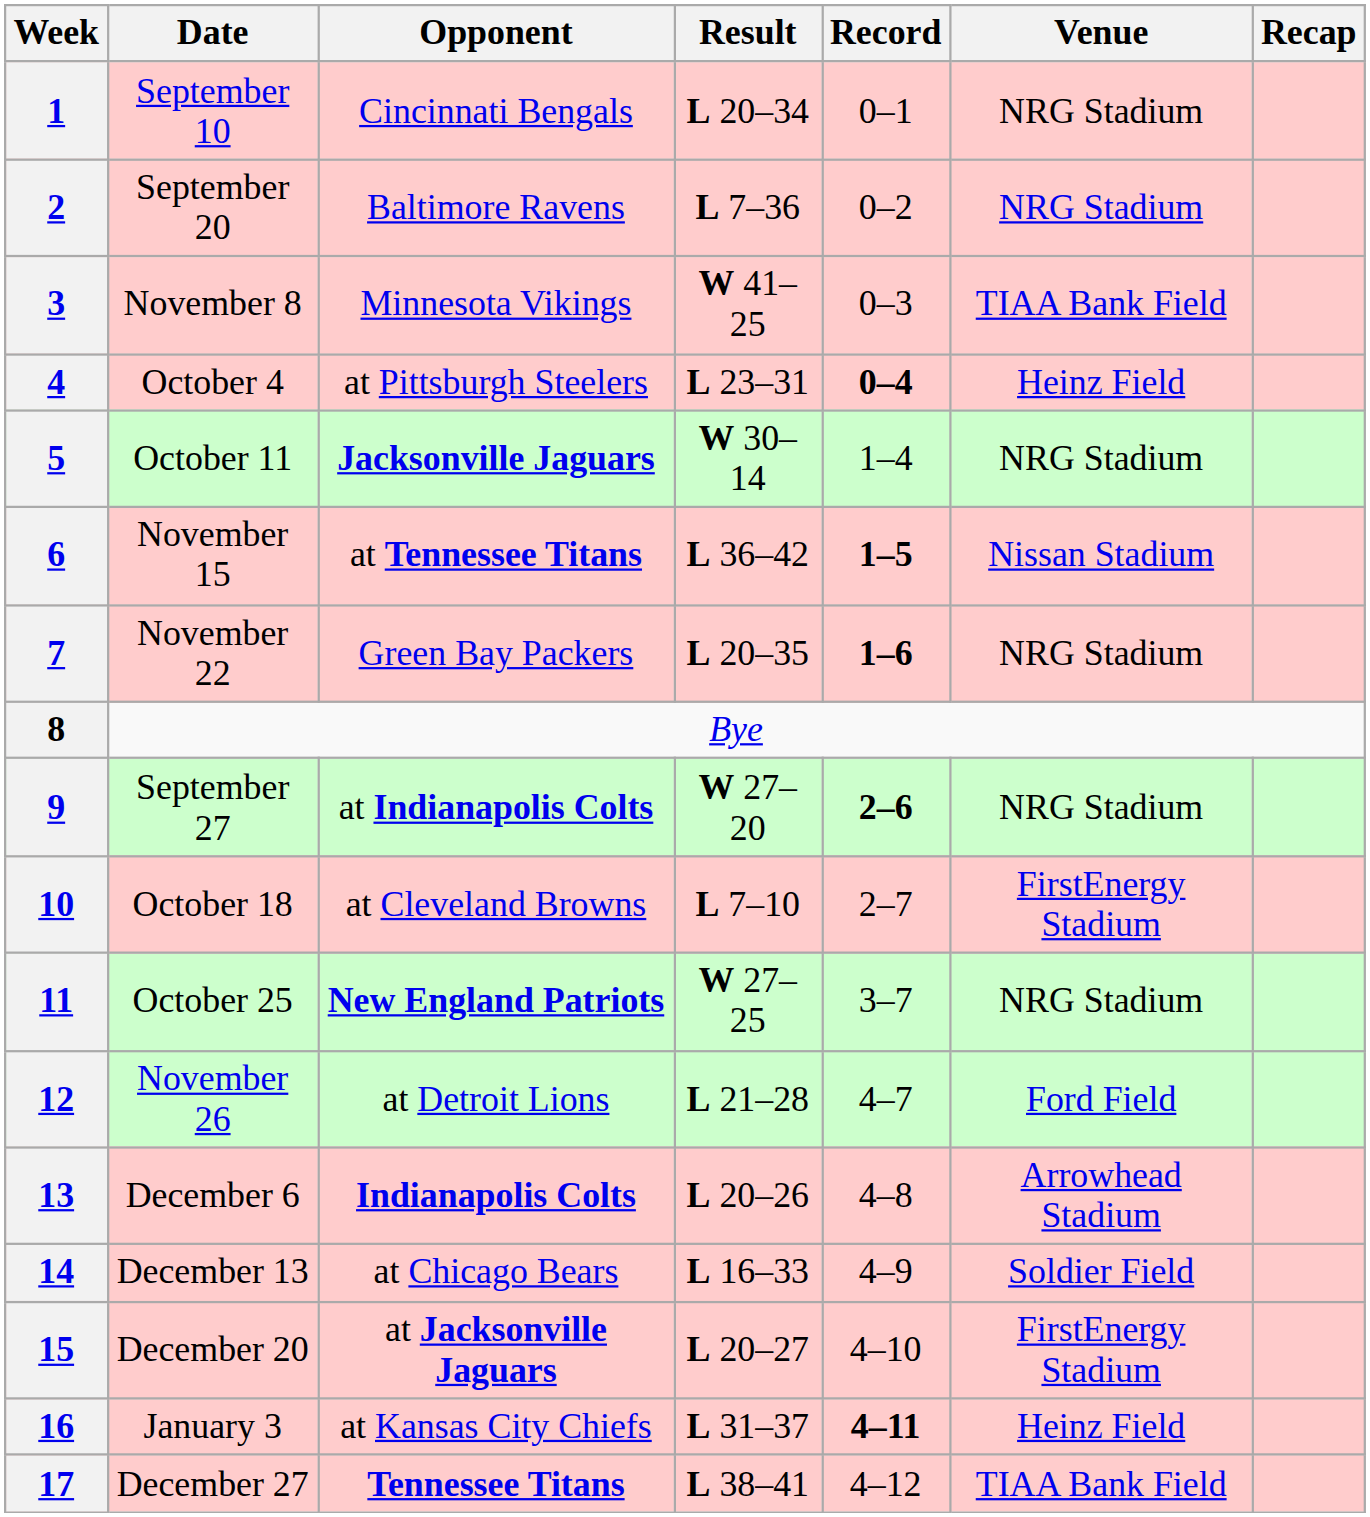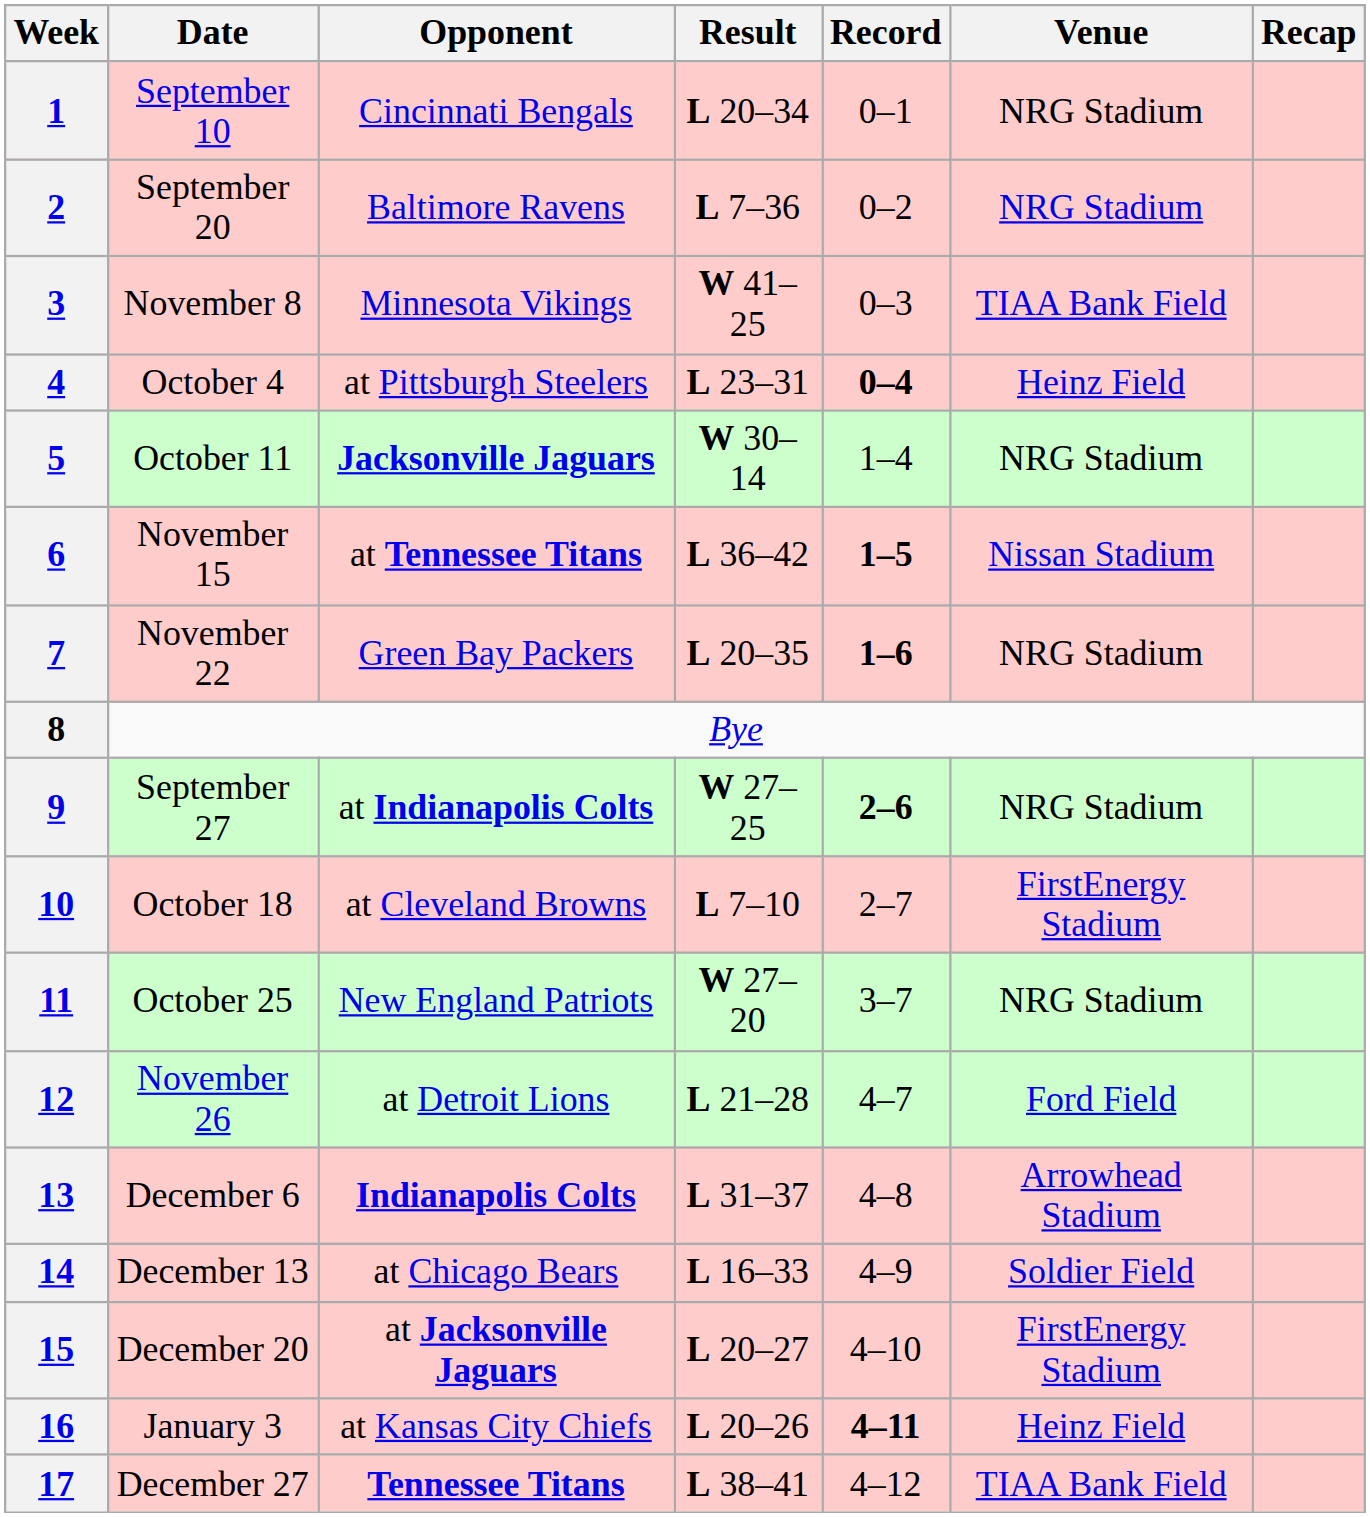9 | Result: W 27–20 -> W 27–25
11 | Opponent: bold -> normal
11 | Result: W 27–25 -> W 27–20
13 | Result: L 20–26 -> L 31–37
16 | Result: L 31–37 -> L 20–26
